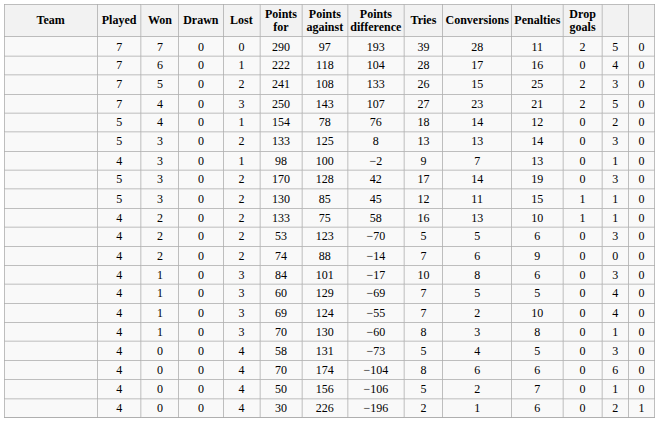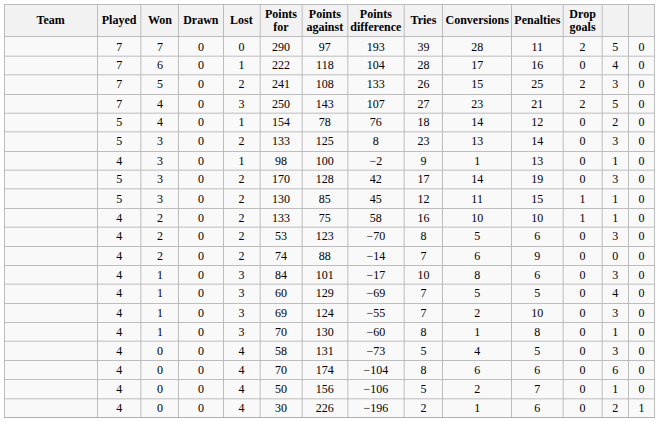row 7 | Tries: 13 -> 23
row 8 | Conversions: 7 -> 1
row 11 | Conversions: 13 -> 10
row 12 | Tries: 5 -> 8
row 16 | column 13: 4 -> 3
row 17 | Conversions: 3 -> 1
